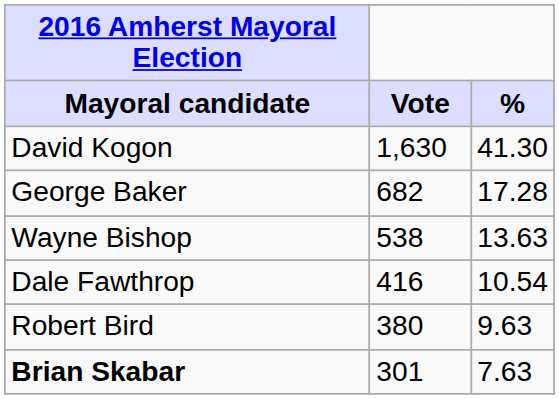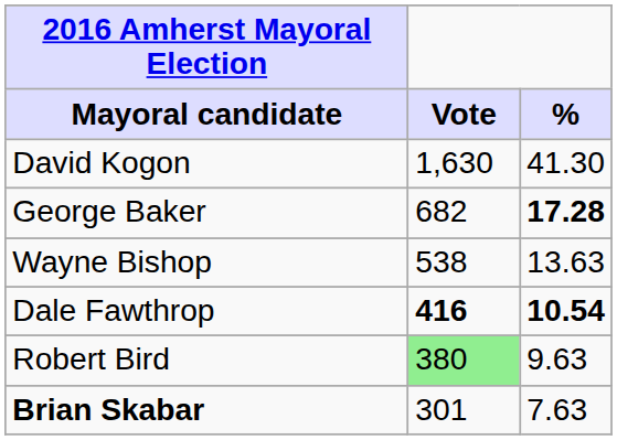George Baker | %: normal -> bold
Dale Fawthrop | Vote: normal -> bold
Dale Fawthrop | %: normal -> bold
Robert Bird | Vote: no background -> lightgreen background
